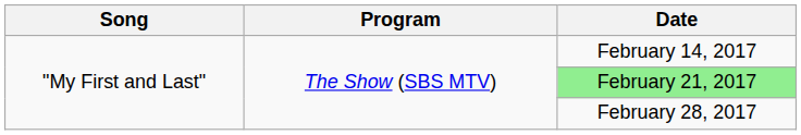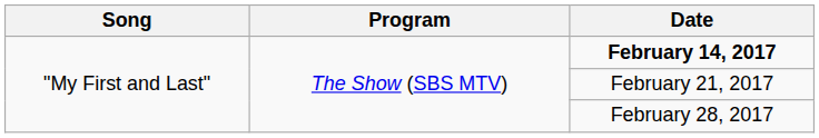February 14, 2017 | Date: normal -> bold
February 21, 2017 | Date: lightgreen background -> no background
